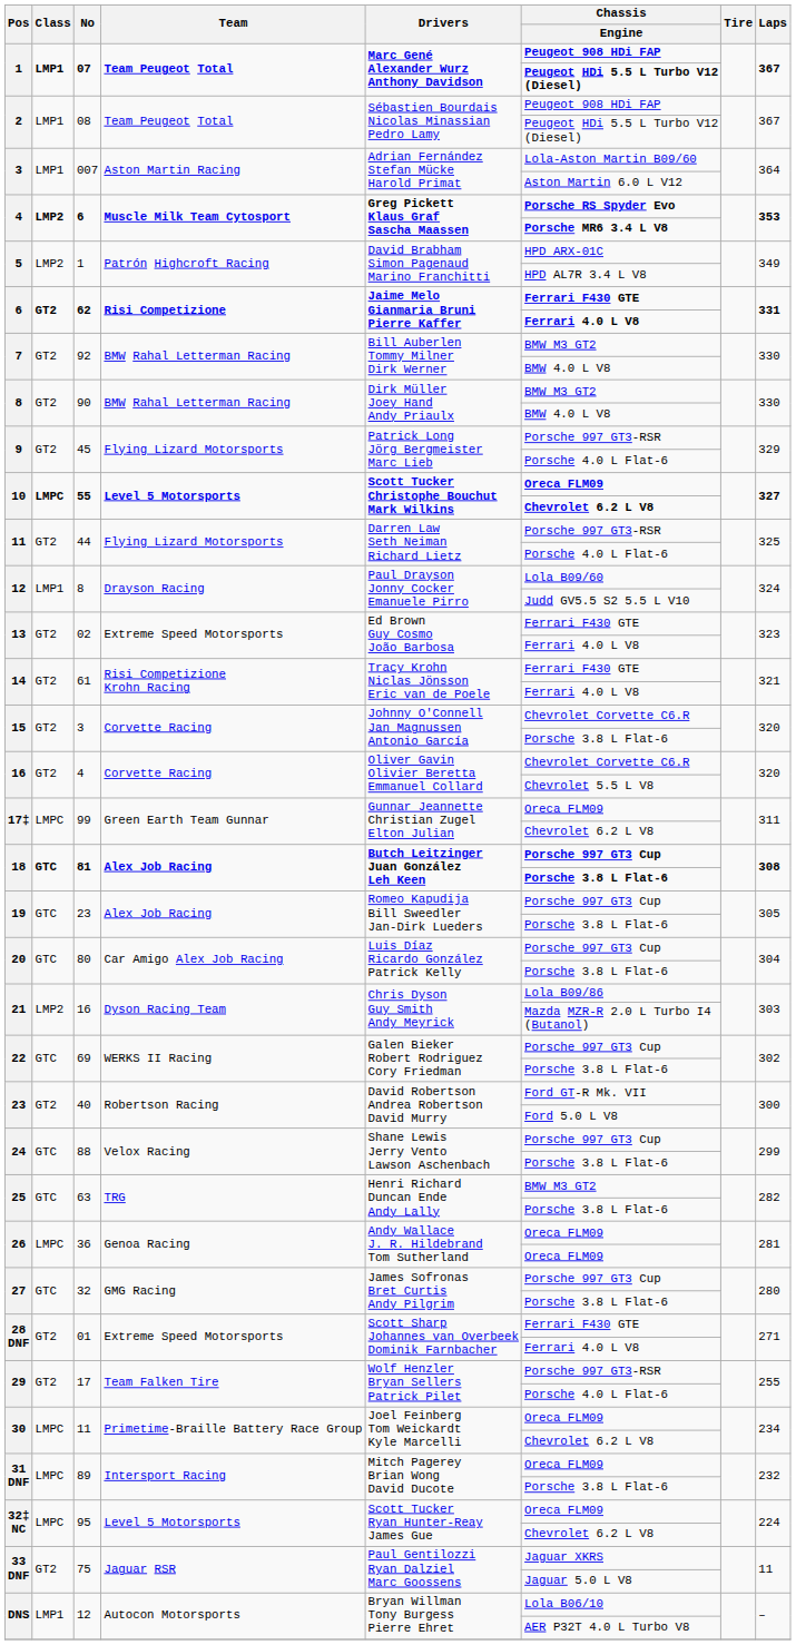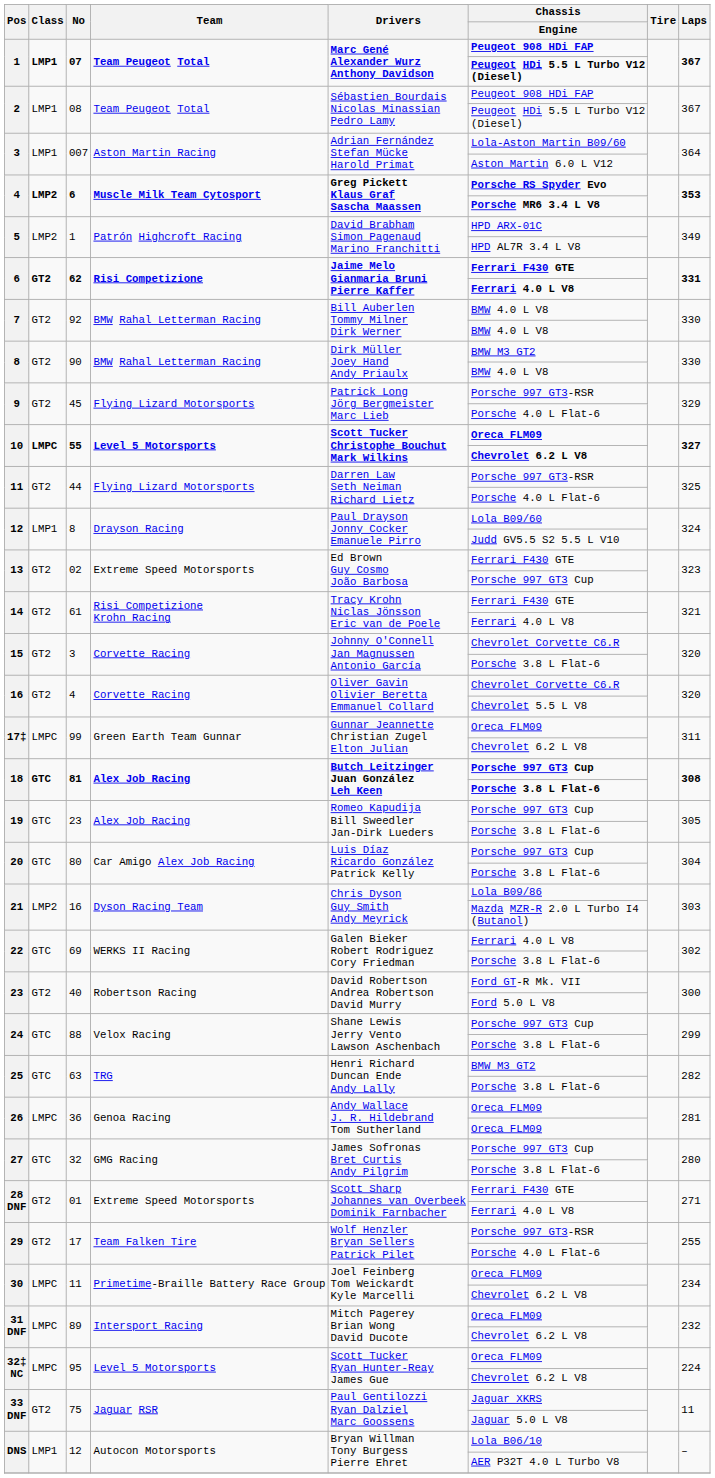row 15 | Chassis / Engine: BMW M3 GT2 -> BMW 4.0 L V8
row 28 | Chassis / Engine: Ferrari 4.0 L V8 -> Porsche 997 GT3 Cup
row 45 | Chassis / Engine: Porsche 997 GT3 Cup -> Ferrari 4.0 L V8
row 64 | Chassis / Engine: Porsche 3.8 L Flat-6 -> Chevrolet 6.2 L V8
